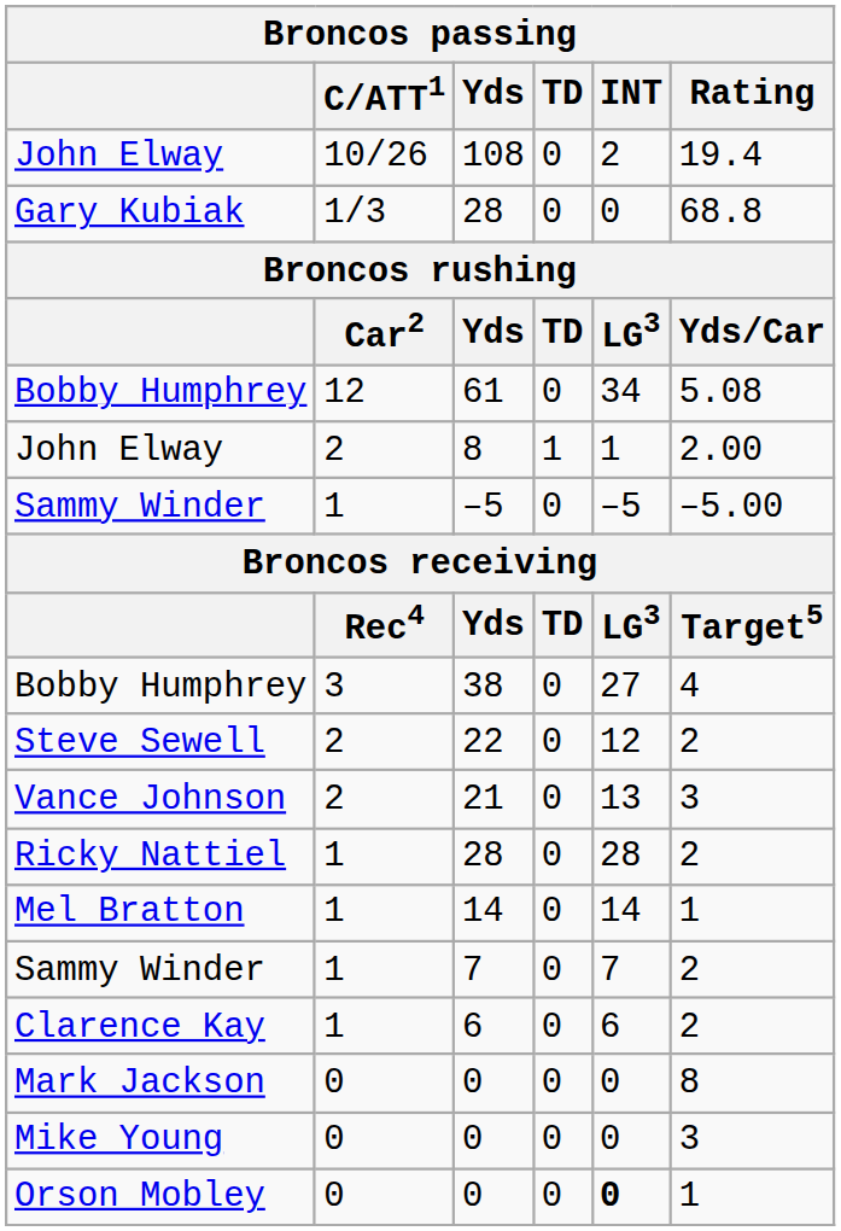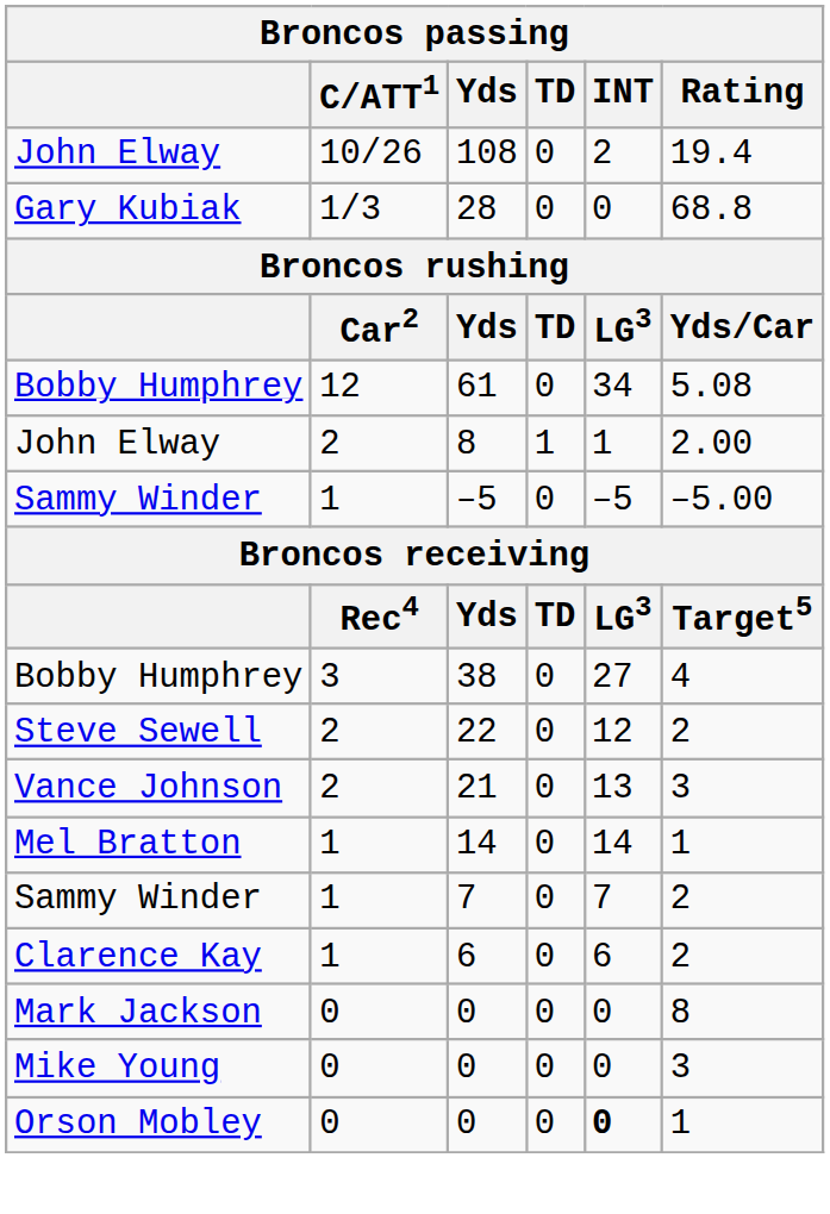- row: Ricky Nattiel | 1 | 28 | 0 | 28 | 2
